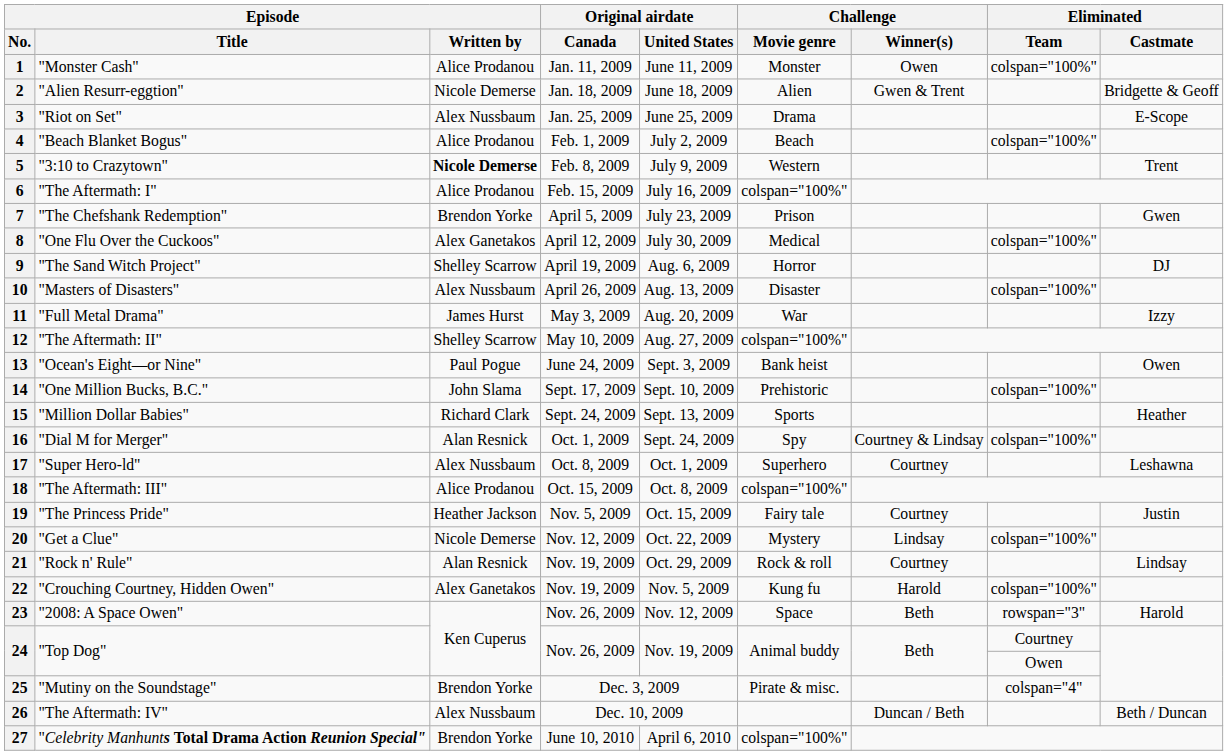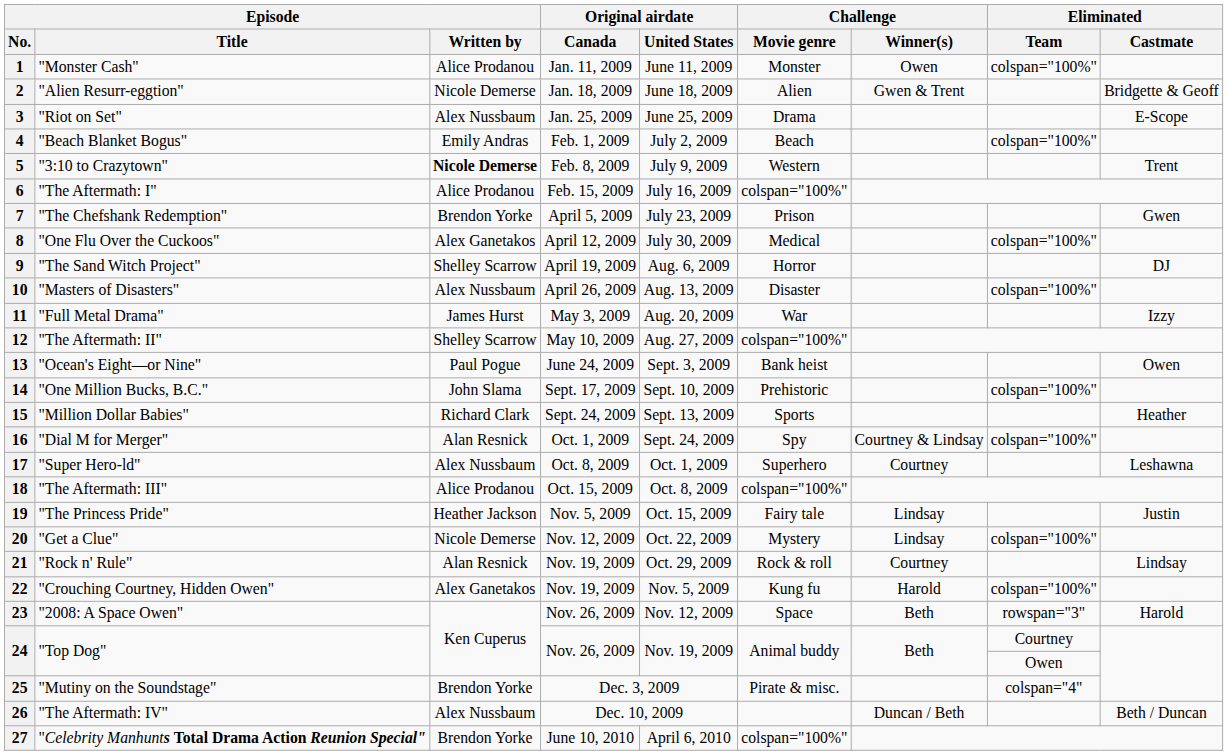4 | Episode / Written by: Alice Prodanou -> Emily Andras
19 | Challenge / Winner(s): Courtney -> Lindsay
